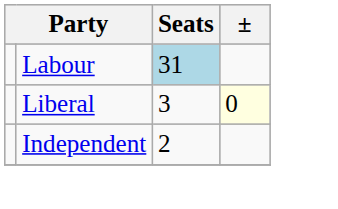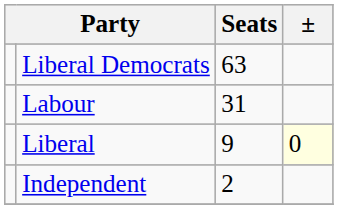+ row: Liberal Democrats | 63
Labour | Seats: lightblue background -> no background
Liberal | Seats: 3 -> 9
